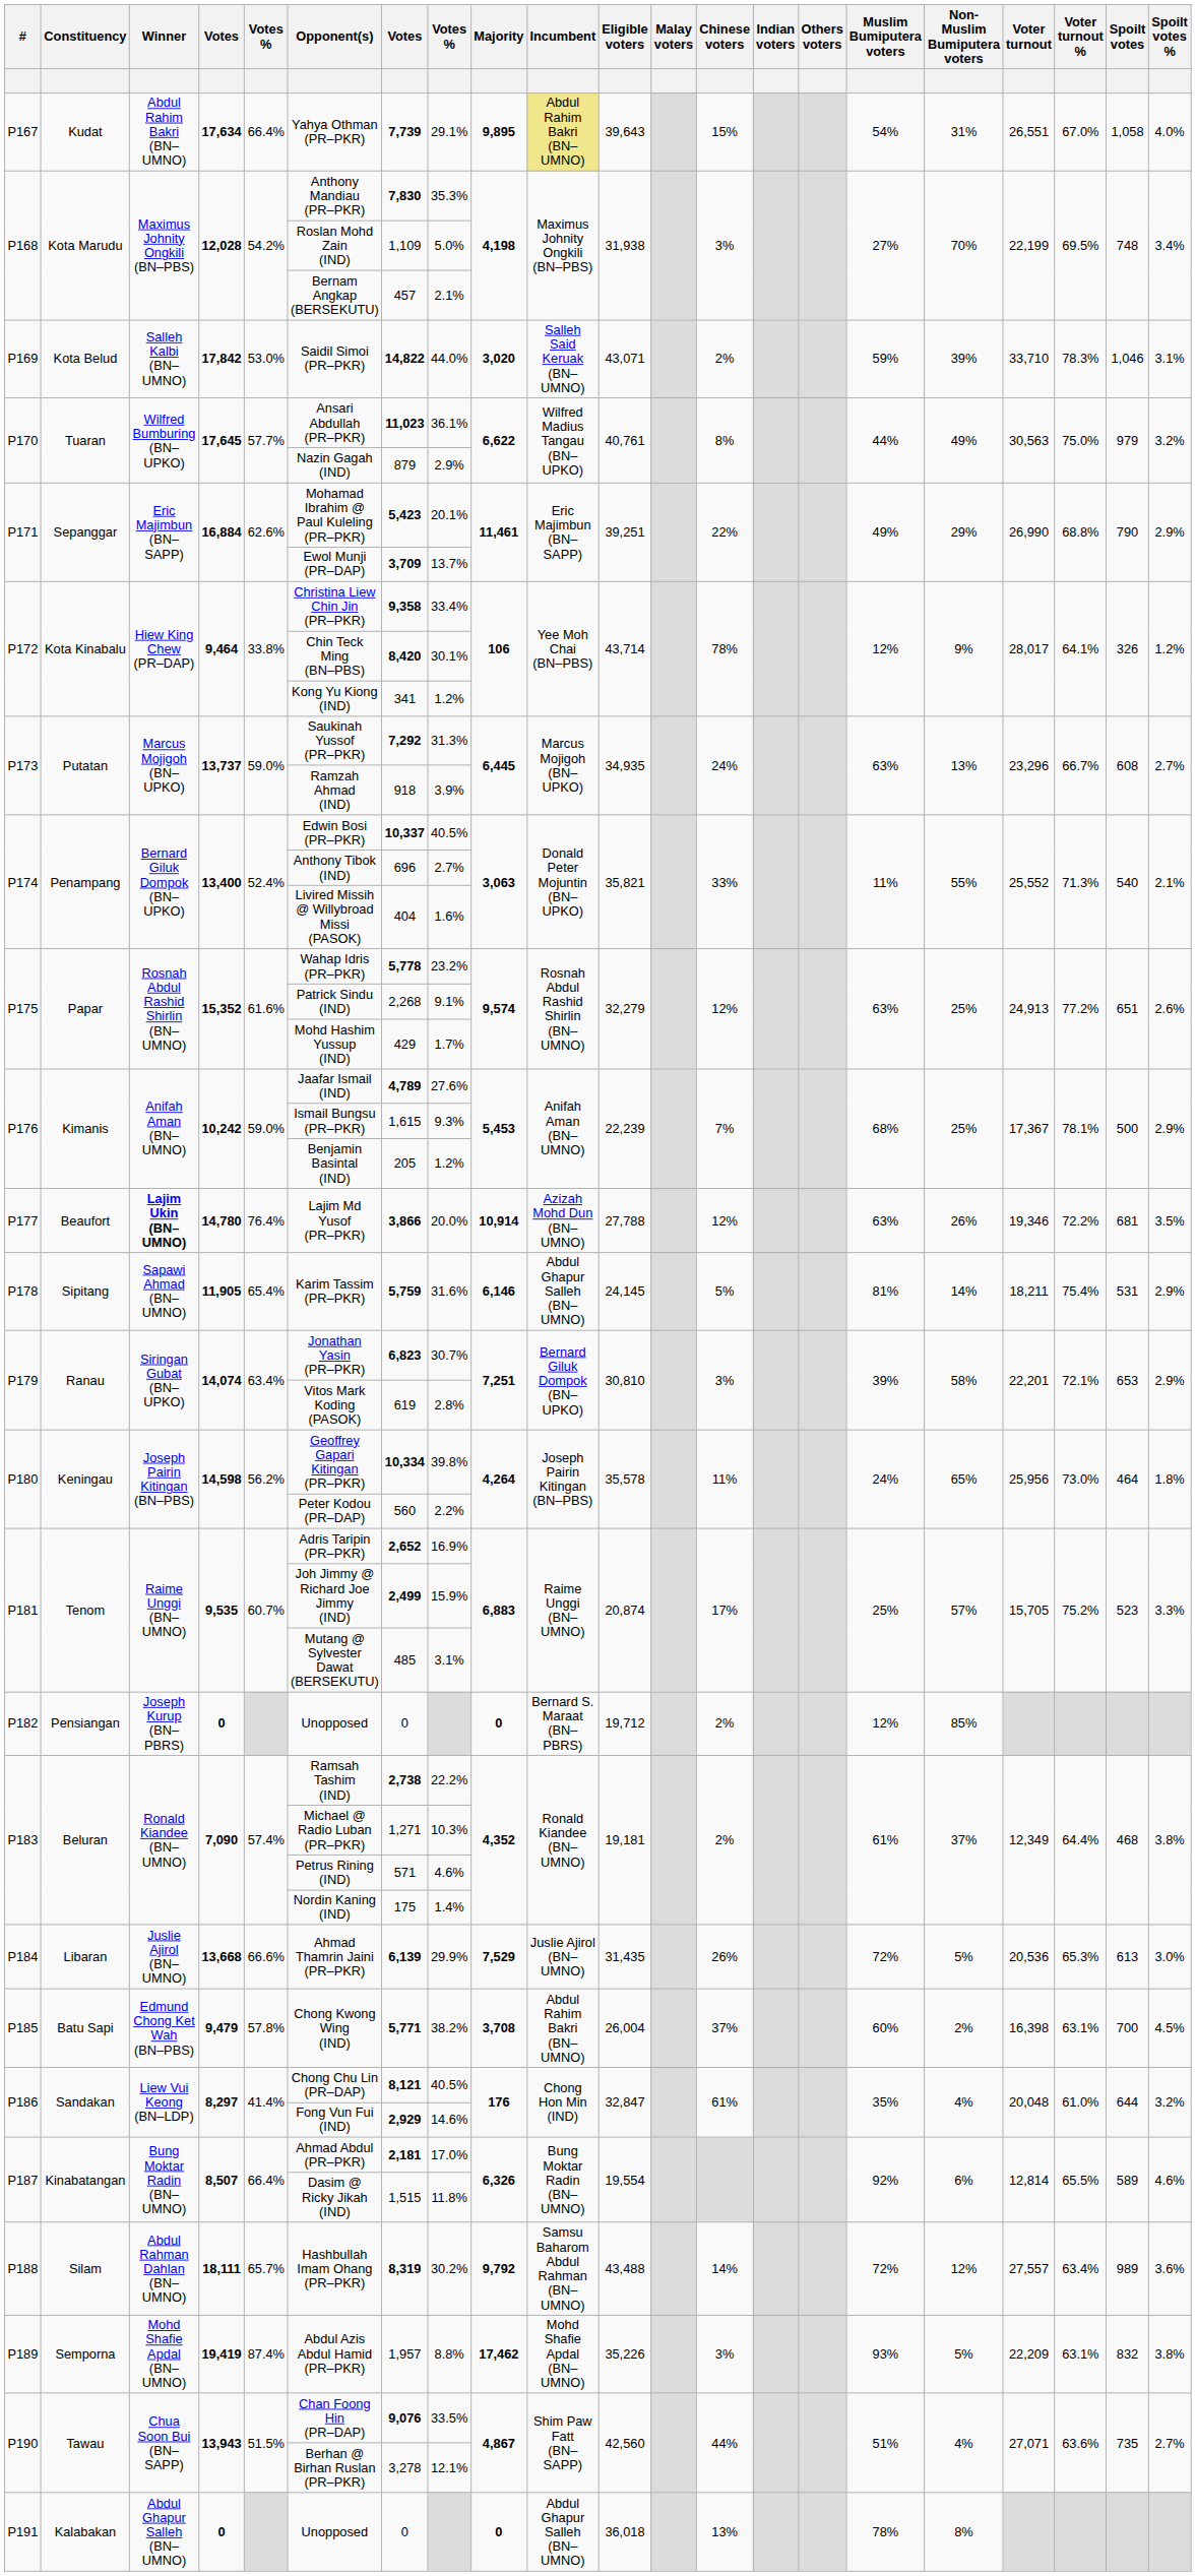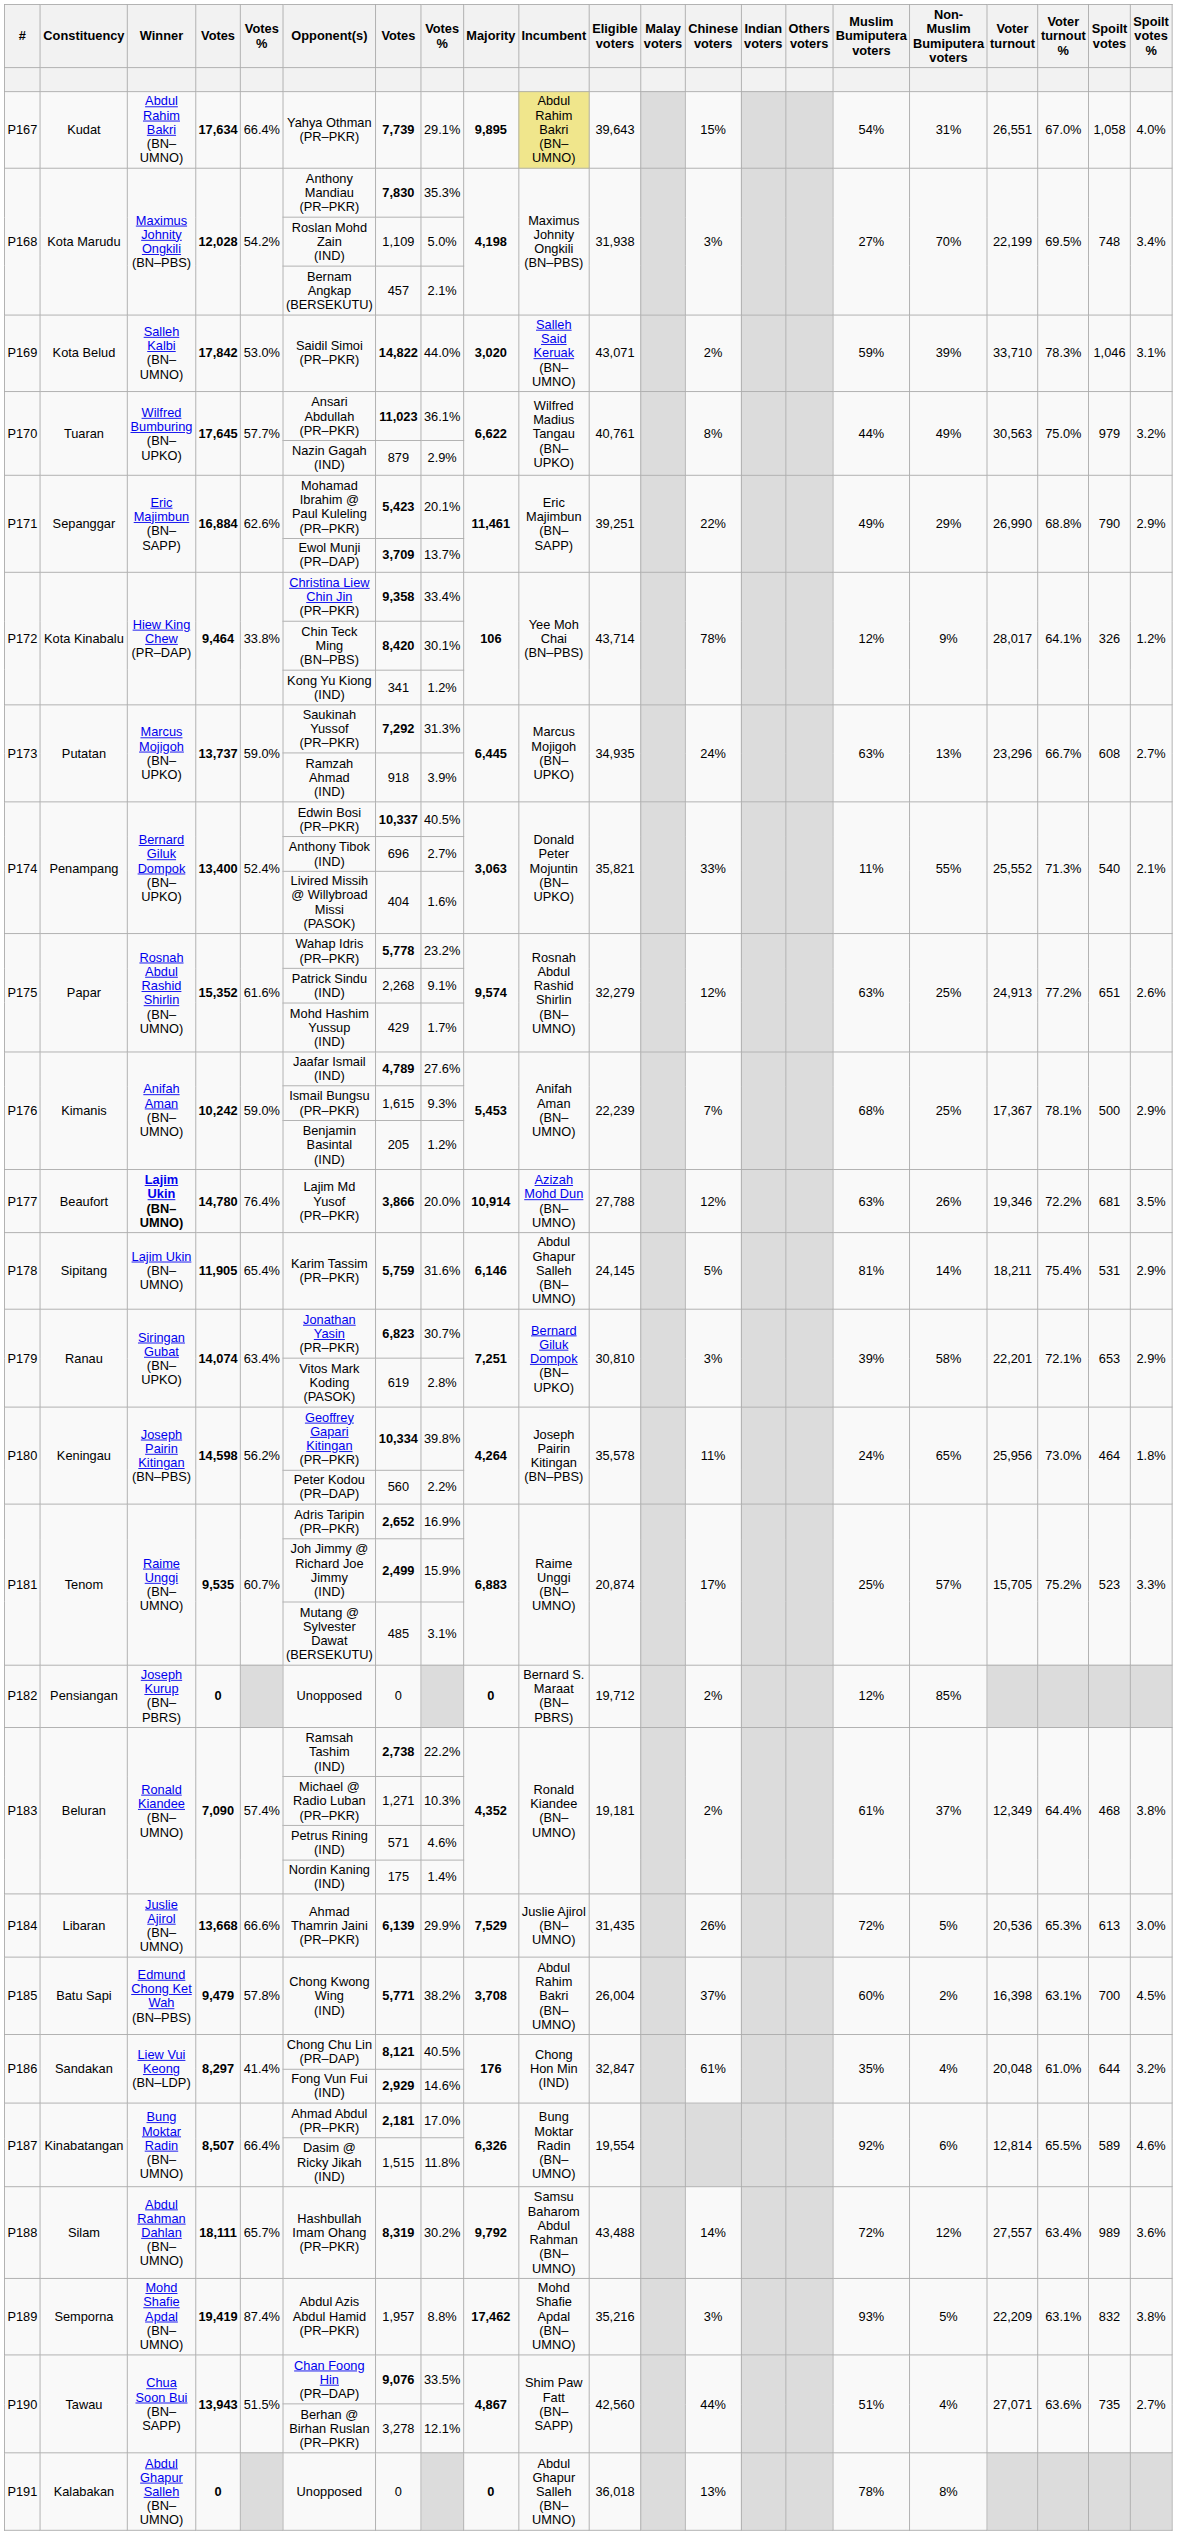P178 | Winner: Sapawi Ahmad (BN–UMNO) -> Lajim Ukin (BN–UMNO)
P189 | Eligible voters: 35,226 -> 35,216
